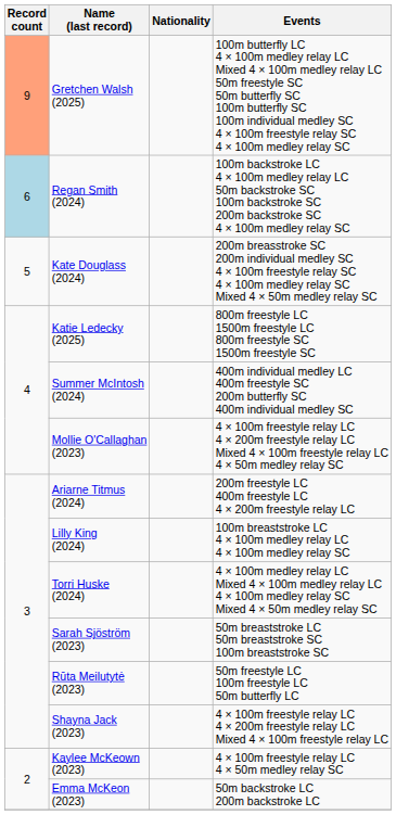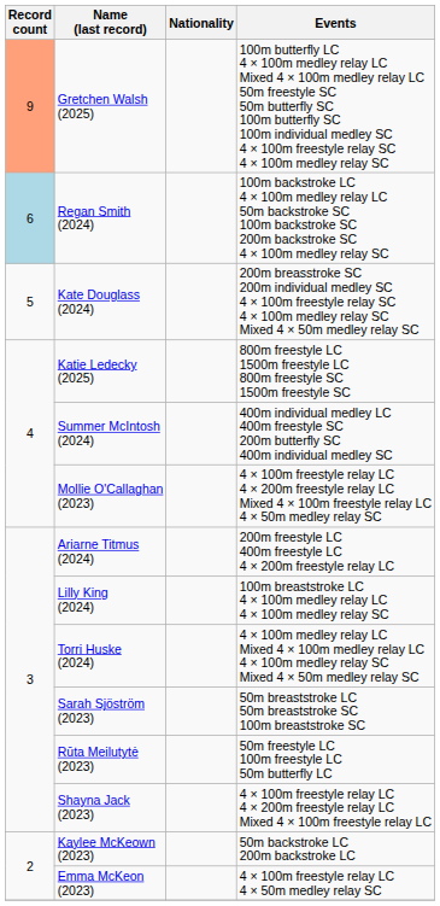Kaylee McKeown (2023) | Events: 4 × 100m freestyle relay LC 4 × 50m medley relay SC -> 50m backstroke LC 200m backstroke LC
Emma McKeon (2023) | Events: 50m backstroke LC 200m backstroke LC -> 4 × 100m freestyle relay LC 4 × 50m medley relay SC
